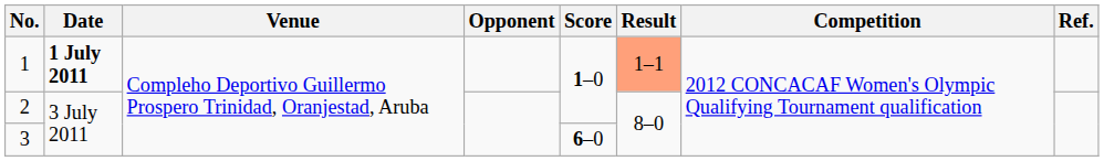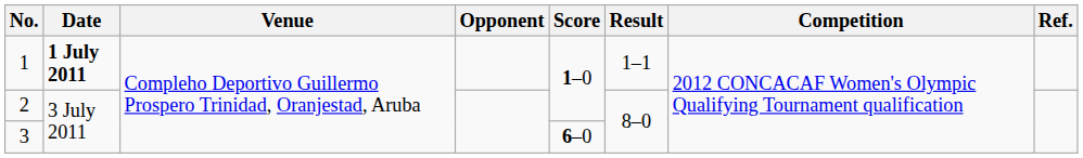1 | Result: lightsalmon background -> no background
